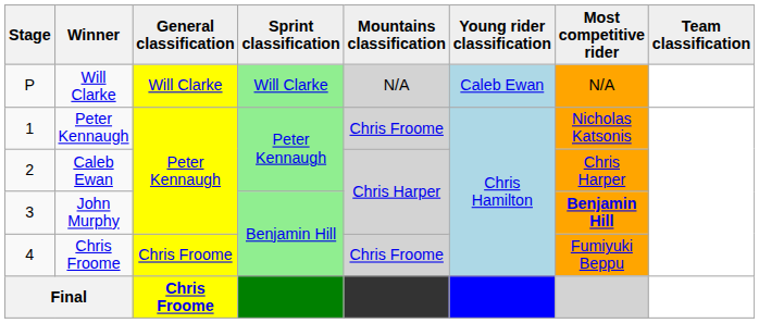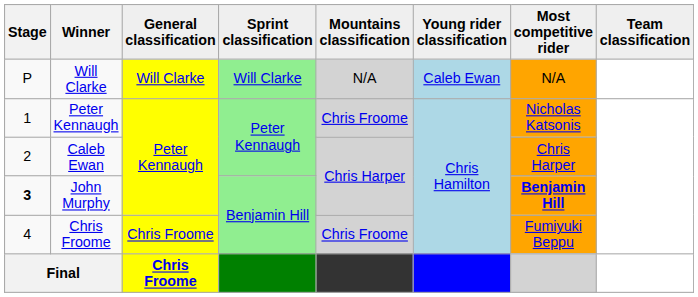John Murphy | Stage: normal -> bold
